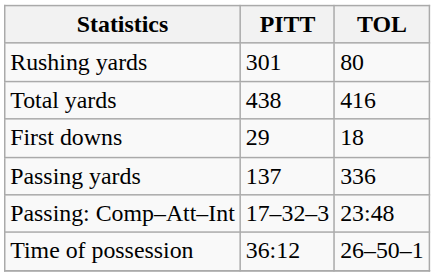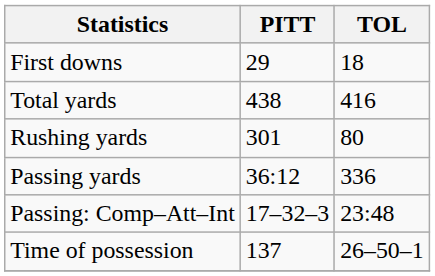rows swapped: First downs <-> Rushing yards
Passing yards | PITT: 137 -> 36:12
Time of possession | PITT: 36:12 -> 137
